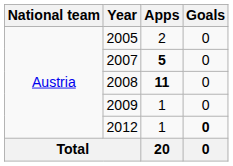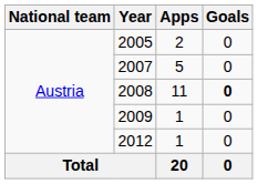2007 | Apps: bold -> normal
2008 | Apps: bold -> normal
2008 | Goals: normal -> bold
2012 | Goals: bold -> normal
